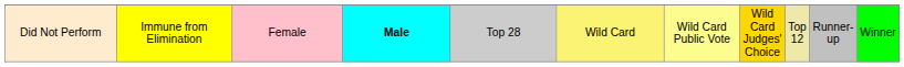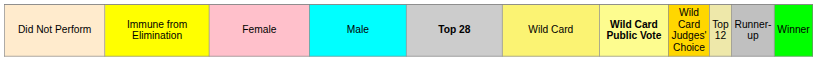Did Not Perform | column 4: bold -> normal
Did Not Perform | column 5: normal -> bold
Did Not Perform | column 7: normal -> bold
